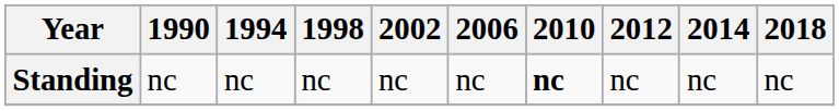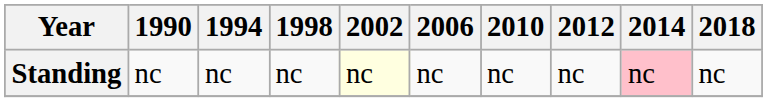Standing | 2002: no background -> lightyellow background
Standing | 2010: bold -> normal
Standing | 2014: no background -> pink background
